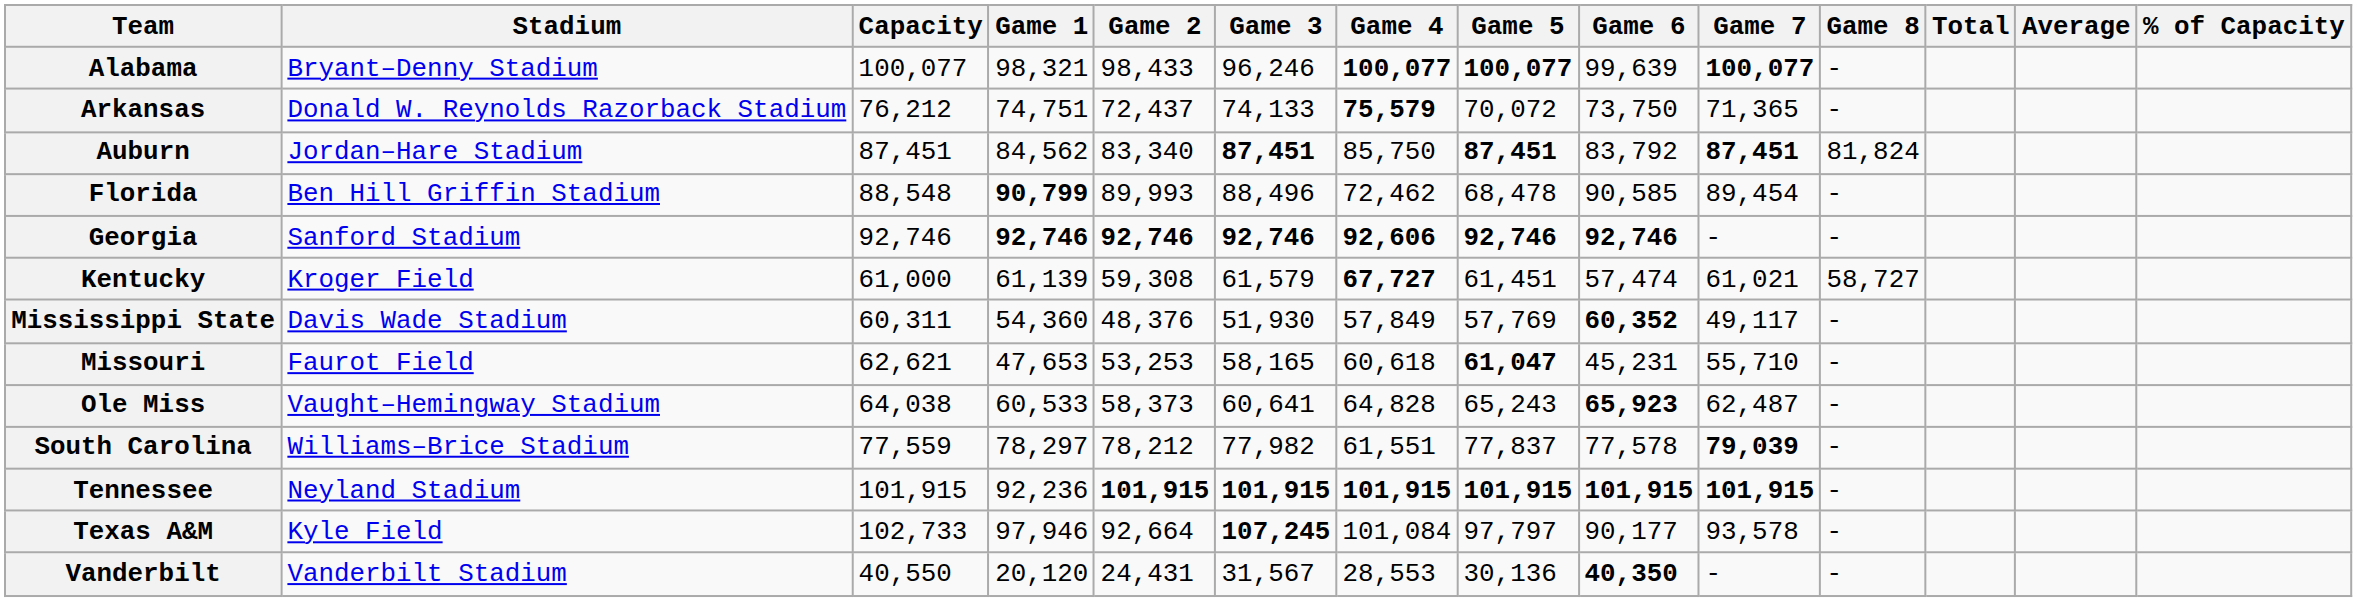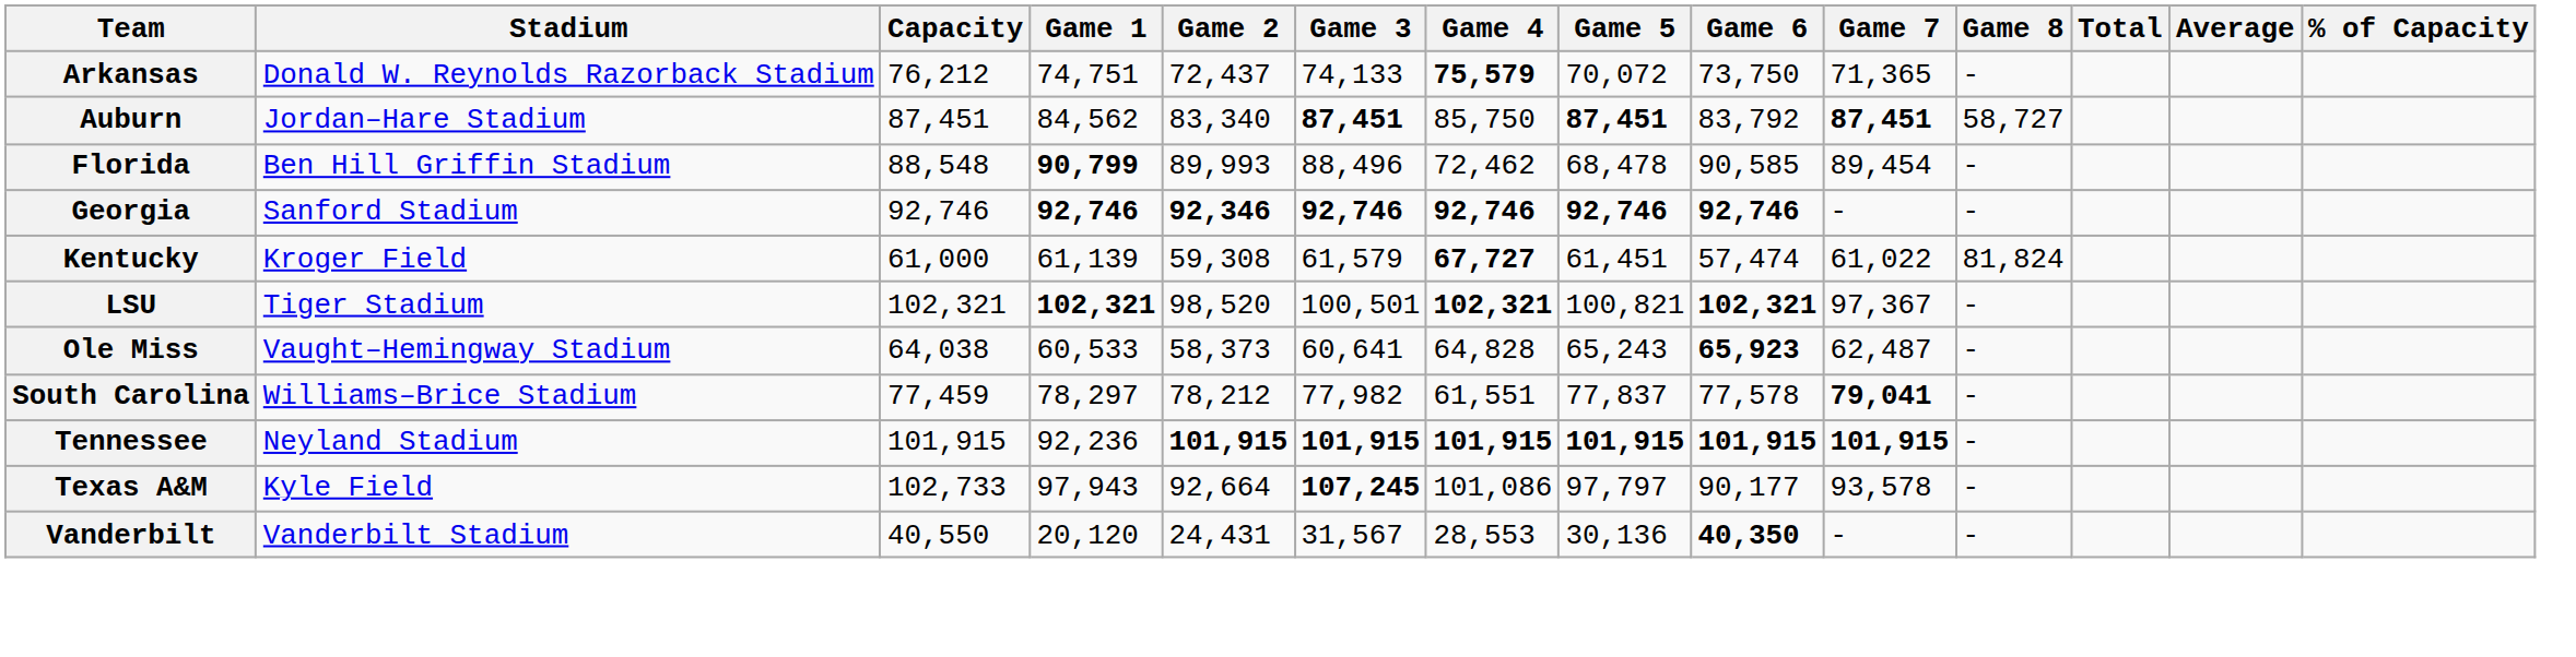- row: Alabama | Bryant–Denny Stadium | 100,077 | 98,321 | 98,433 | 96,246 | 100,077 | 100,077 | 99,639 | 100,077 | -
Auburn | Game 8: 81,824 -> 58,727
Georgia | Game 2: 92,746 -> 92,346
Georgia | Game 4: 92,606 -> 92,746
Kentucky | Game 7: 61,021 -> 61,022
Kentucky | Game 8: 58,727 -> 81,824
+ row: LSU | Tiger Stadium | 102,321 | 102,321 | 98,520 | 100,501 | 102,321 | 100,821 | 102,321 | 97,367 | -
- row: Mississippi State | Davis Wade Stadium | 60,311 | 54,360 | 48,376 | 51,930 | 57,849 | 57,769 | 60,352 | 49,117 | -
- row: Missouri | Faurot Field | 62,621 | 47,653 | 53,253 | 58,165 | 60,618 | 61,047 | 45,231 | 55,710 | -
South Carolina | Capacity: 77,559 -> 77,459
South Carolina | Game 7: 79,039 -> 79,041
Texas A&M | Game 1: 97,946 -> 97,943
Texas A&M | Game 4: 101,084 -> 101,086
